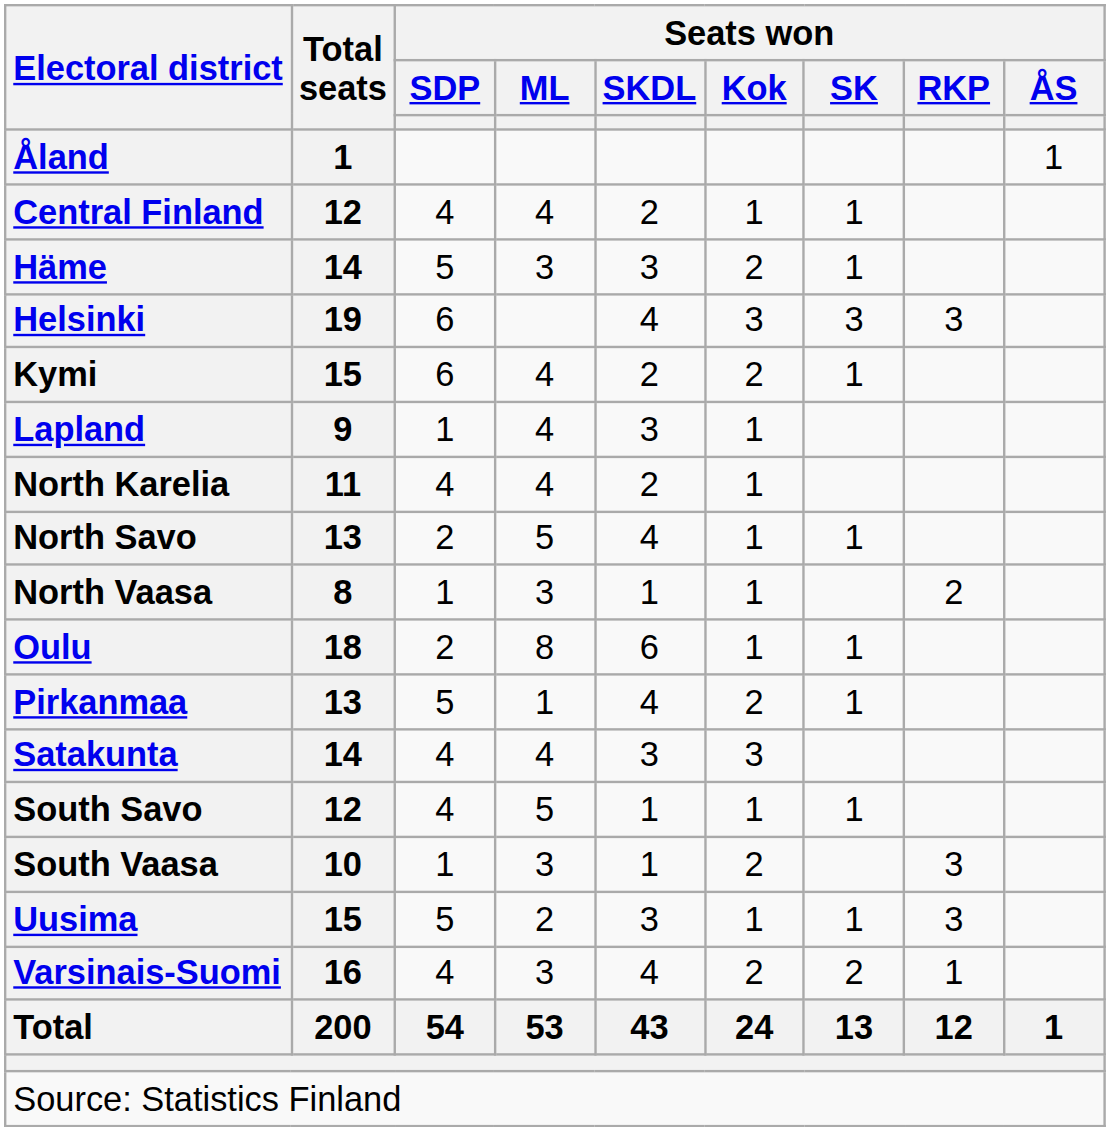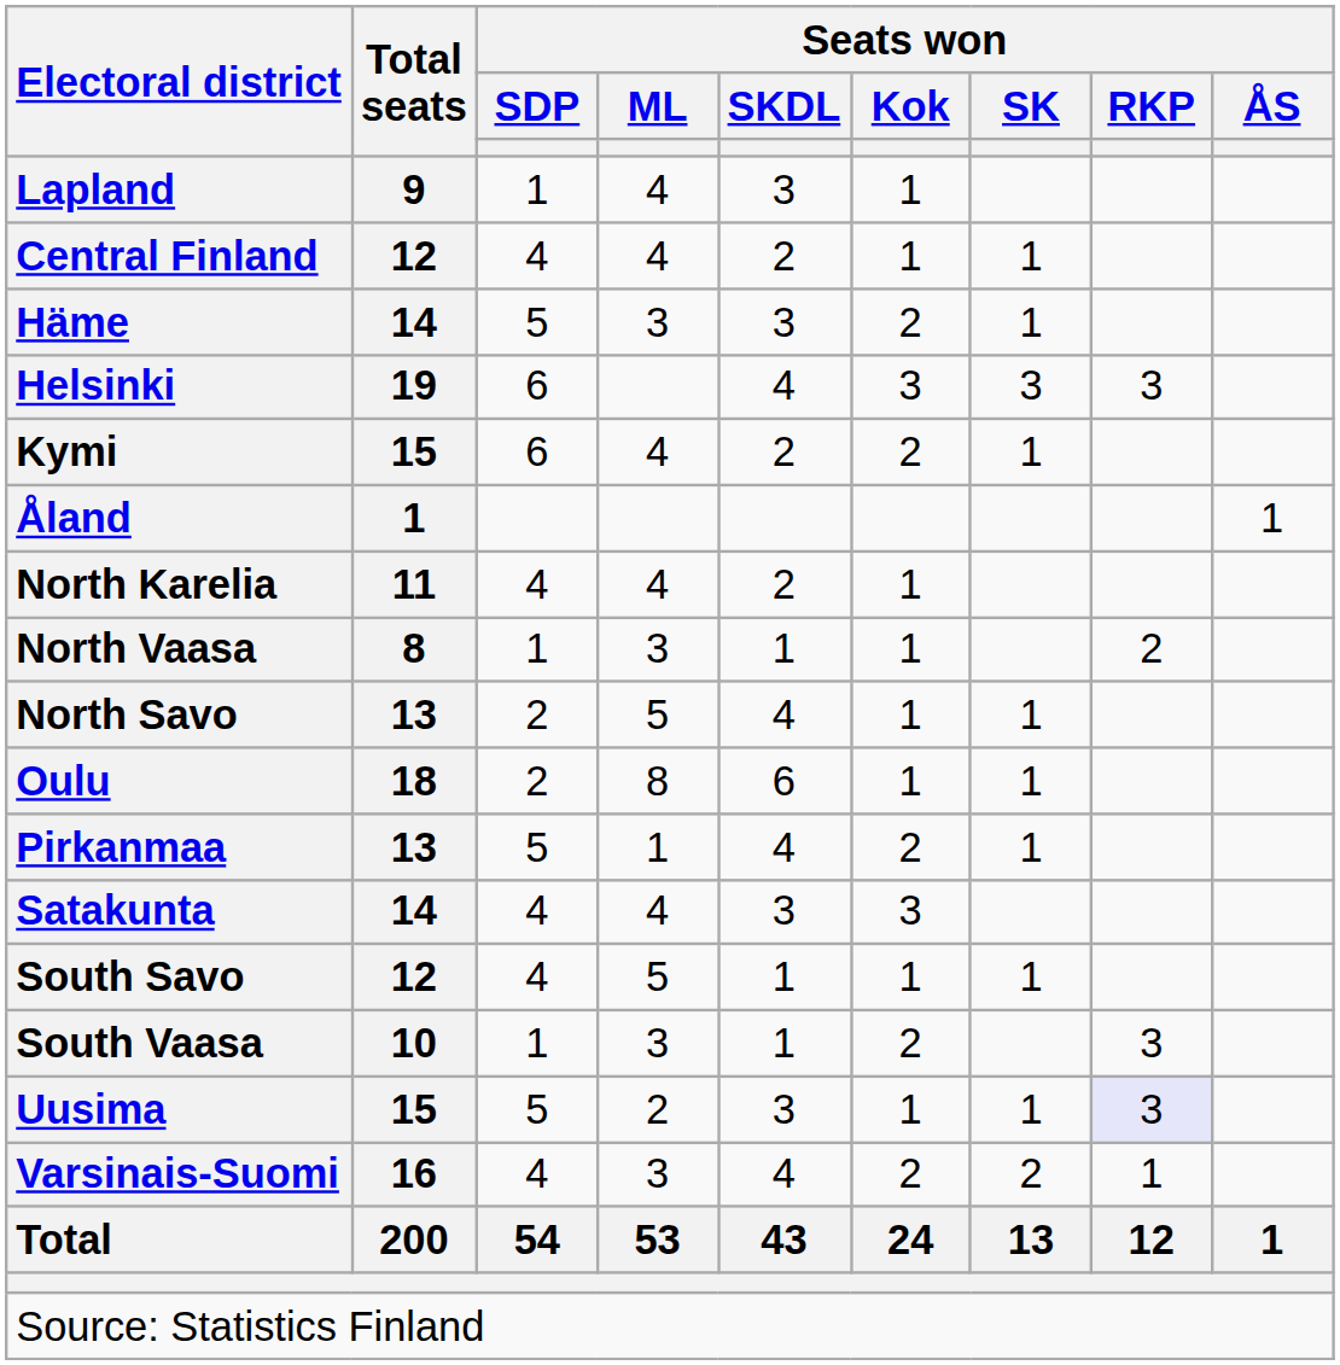rows swapped: Åland <-> Lapland
rows swapped: North Savo <-> North Vaasa
Uusima | Seats won / RKP: no background -> lavender background
